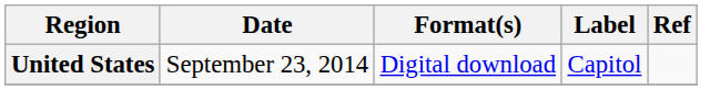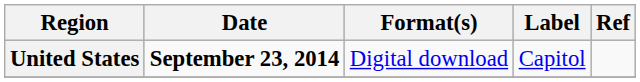United States | Date: normal -> bold
